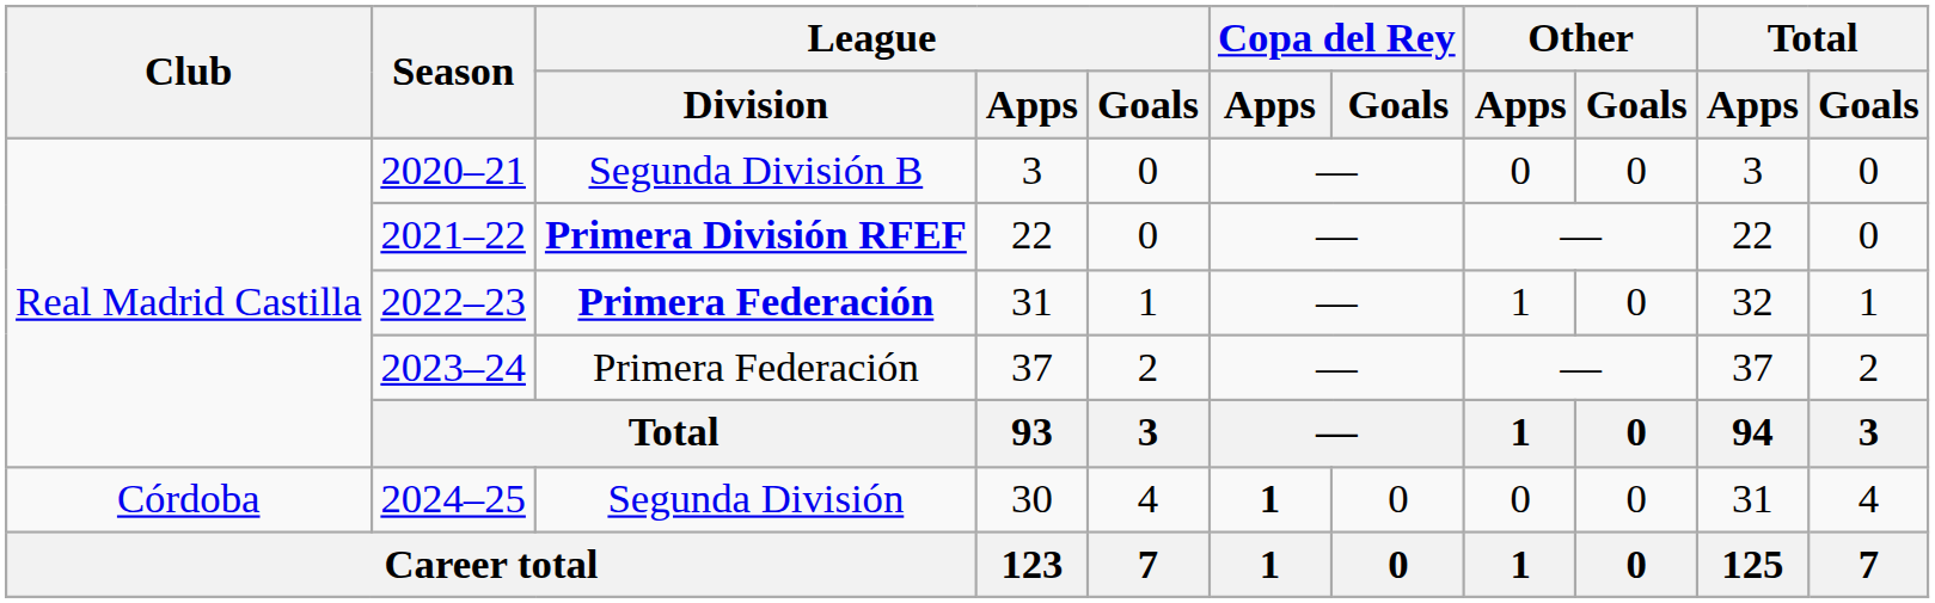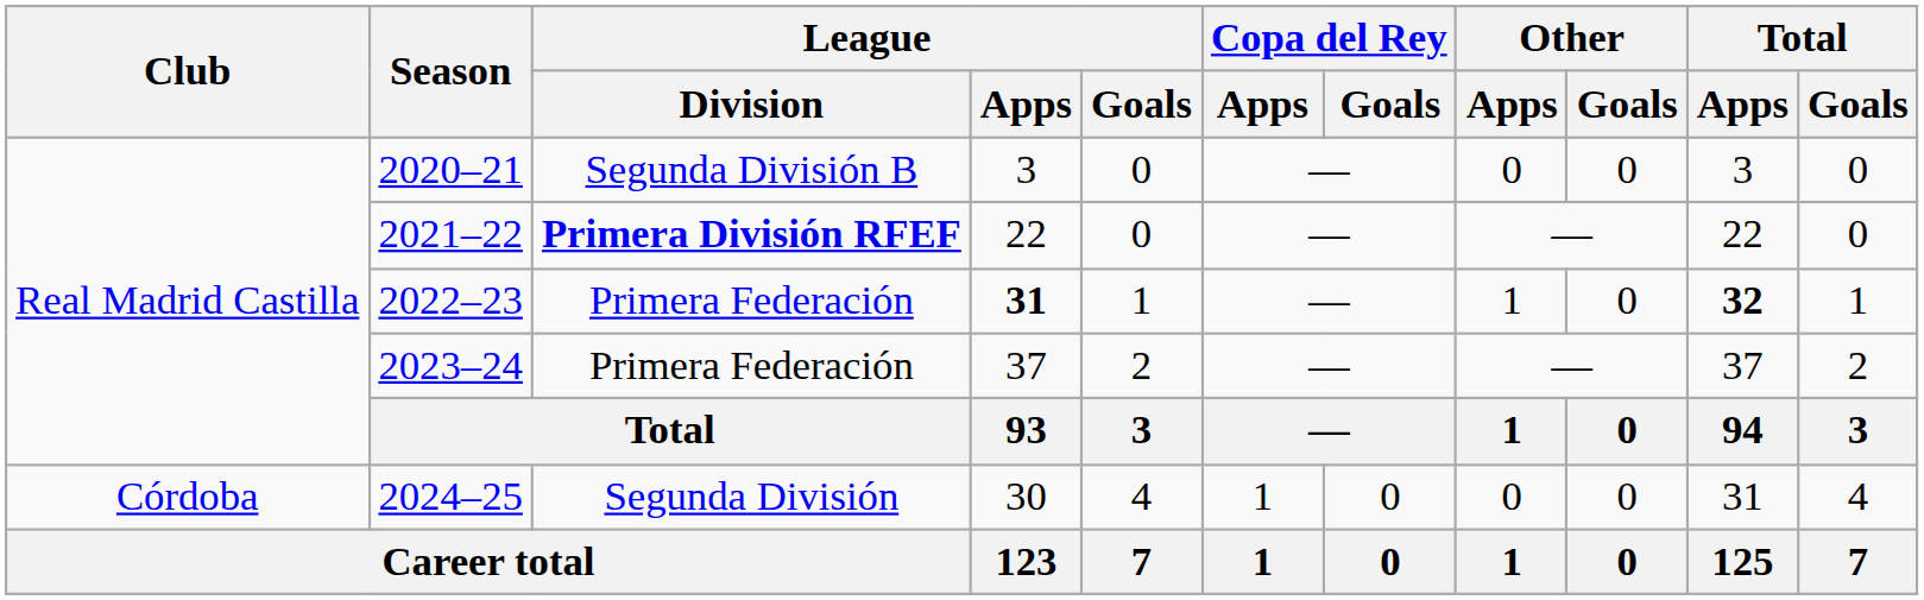2022–23 | League / Division: bold -> normal
2022–23 | League / Apps: normal -> bold
2022–23 | Total / Apps: normal -> bold
2024–25 | Copa del Rey / Apps: bold -> normal
